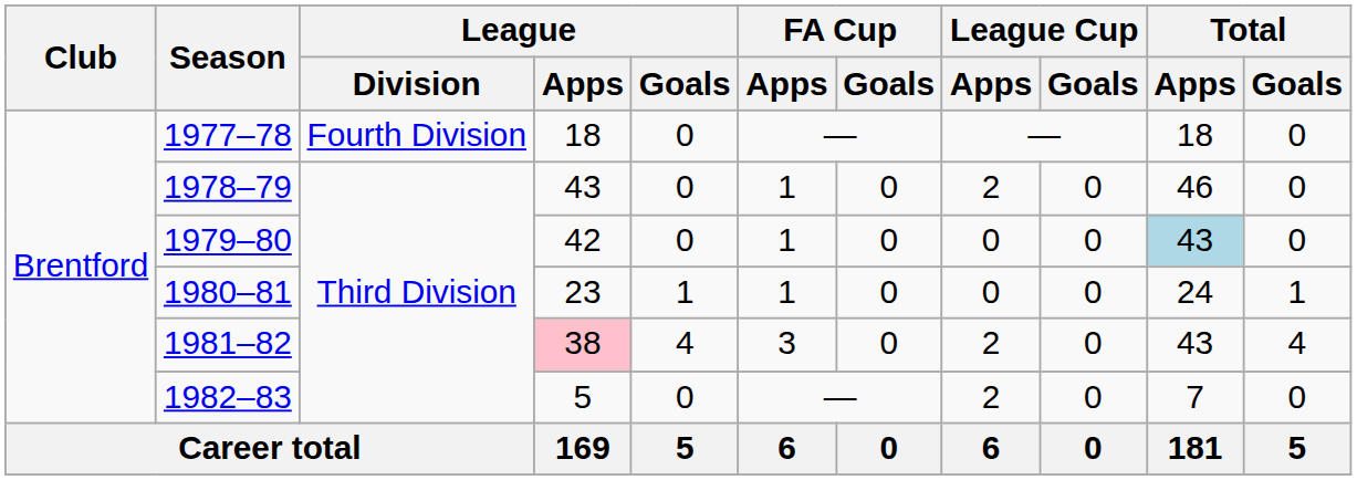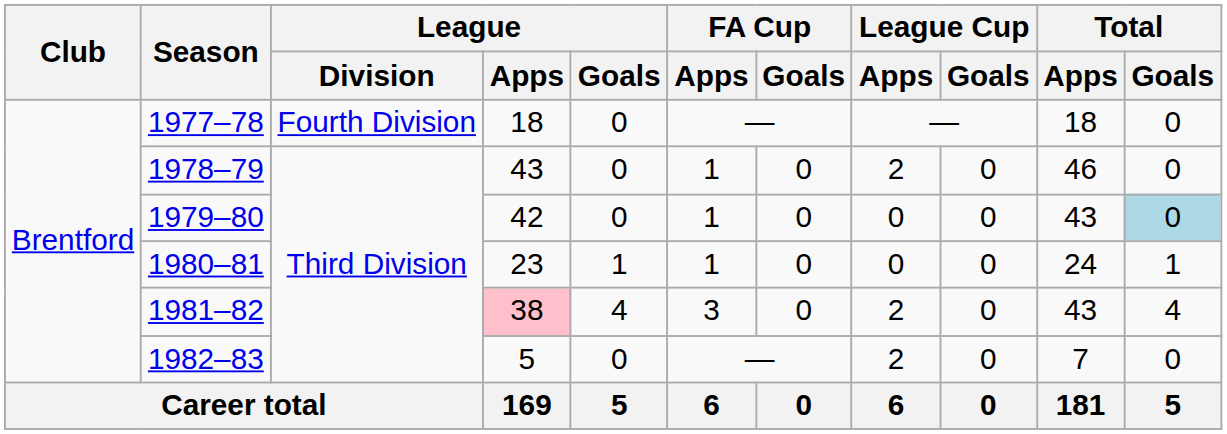1979–80 | Total / Apps: lightblue background -> no background
1979–80 | Total / Goals: no background -> lightblue background
